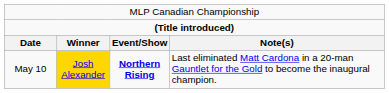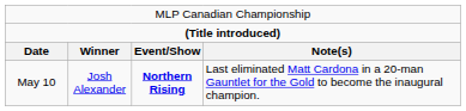May 10 | column 2: gold background -> no background
